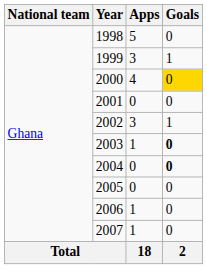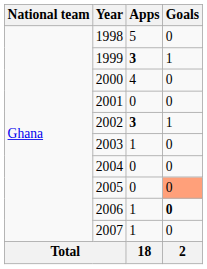1999 | Apps: normal -> bold
2000 | Goals: gold background -> no background
2002 | Apps: normal -> bold
2003 | Goals: bold -> normal
2004 | Goals: bold -> normal
2005 | Goals: no background -> lightsalmon background
2006 | Goals: normal -> bold
